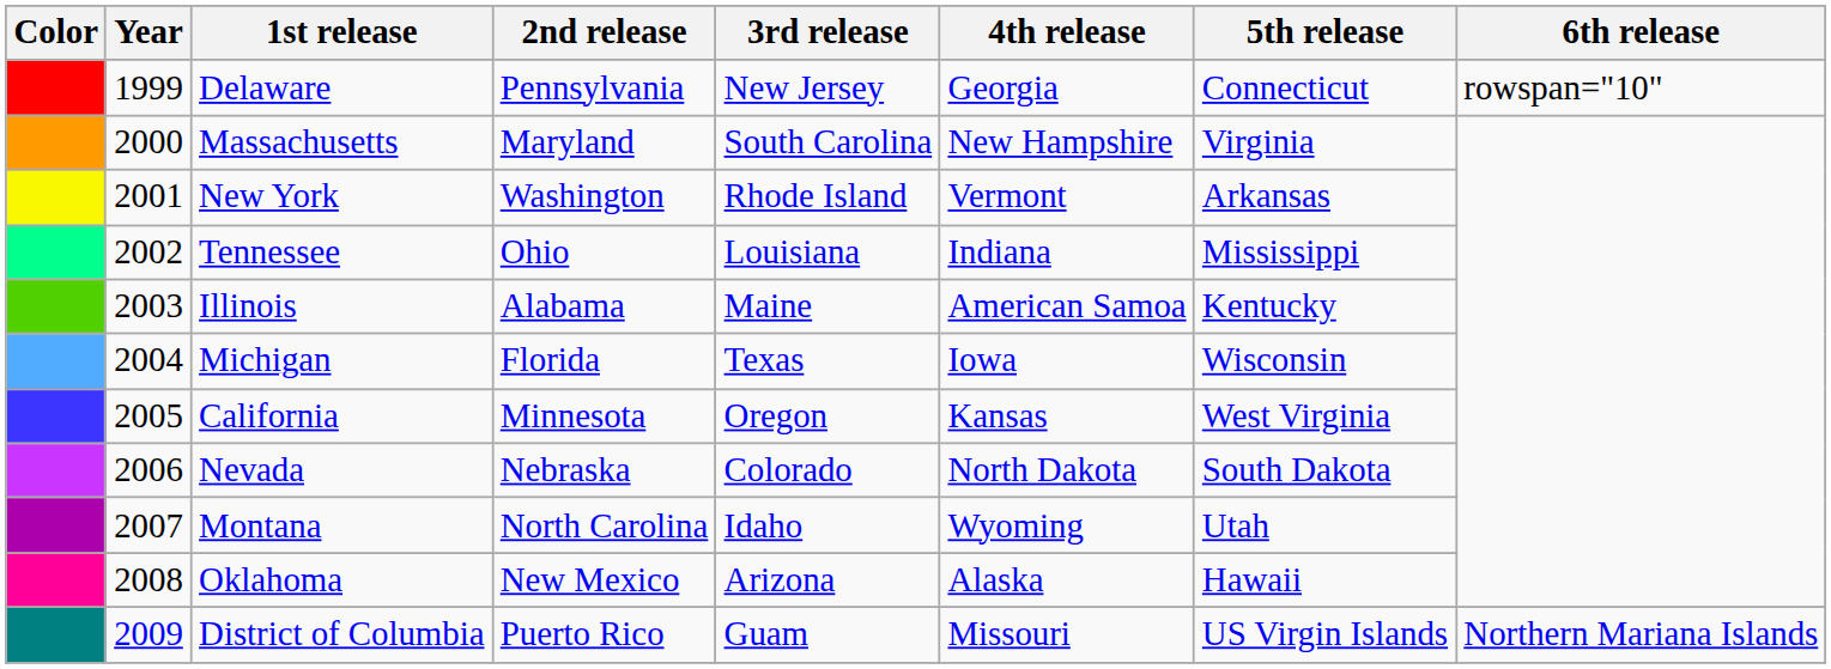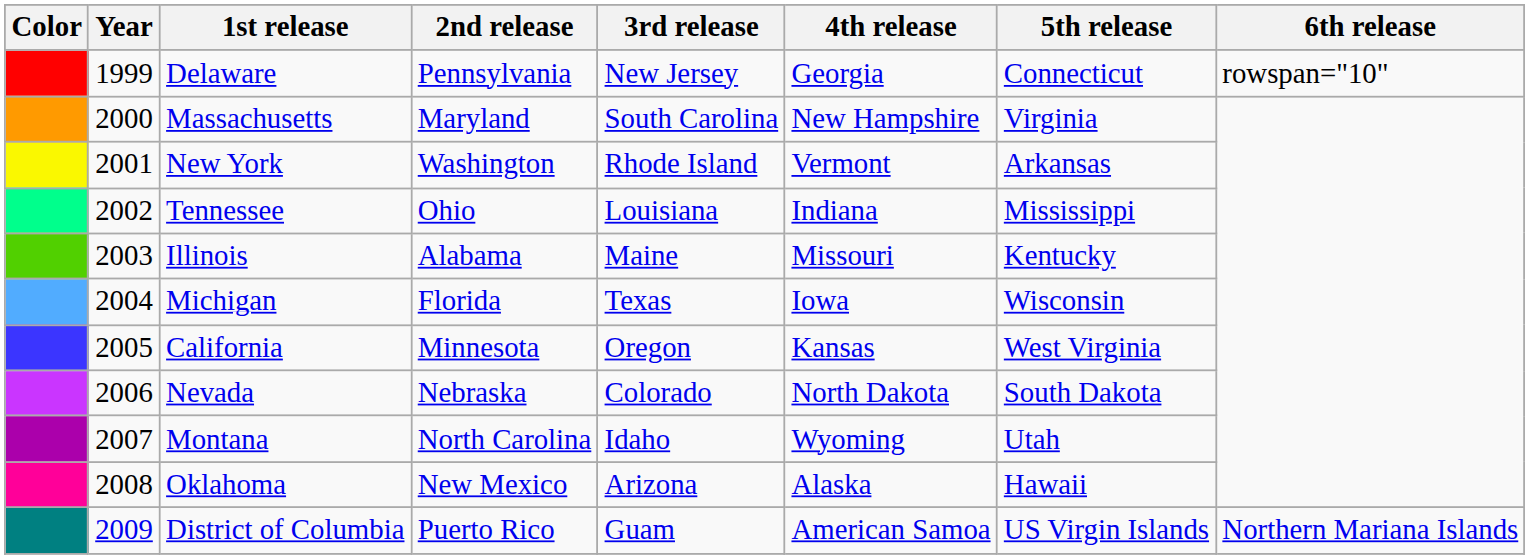Illinois | 4th release: American Samoa -> Missouri
District of Columbia | 4th release: Missouri -> American Samoa
